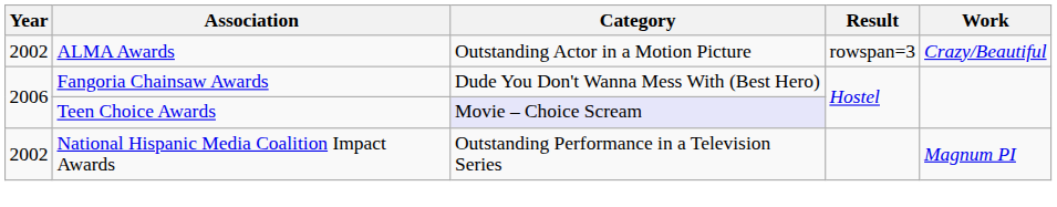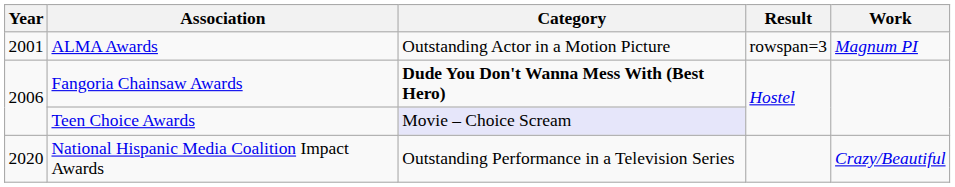ALMA Awards | Year: 2002 -> 2001
ALMA Awards | Work: Crazy/Beautiful -> Magnum PI
Fangoria Chainsaw Awards | Category: normal -> bold
National Hispanic Media Coalition Impact Awards | Year: 2002 -> 2020
National Hispanic Media Coalition Impact Awards | Work: Magnum PI -> Crazy/Beautiful
